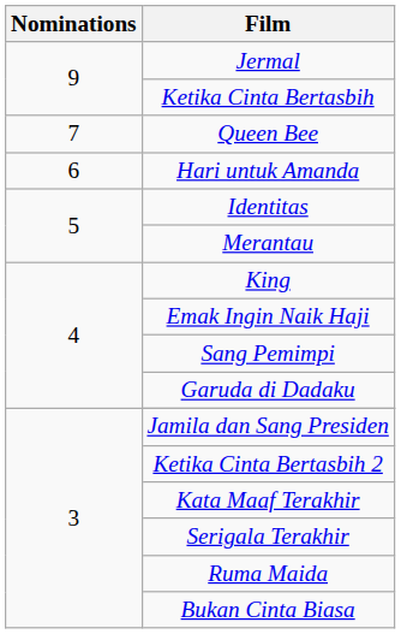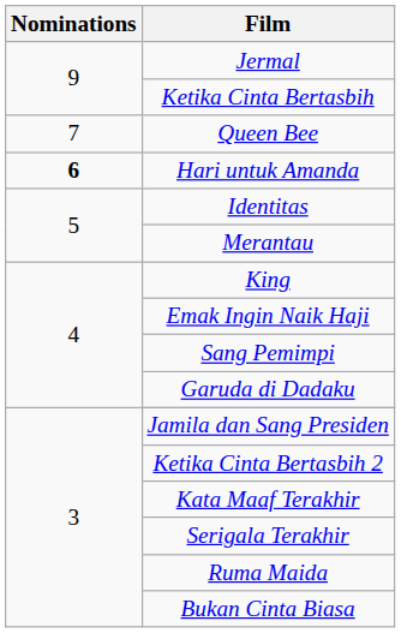Hari untuk Amanda | Nominations: normal -> bold
